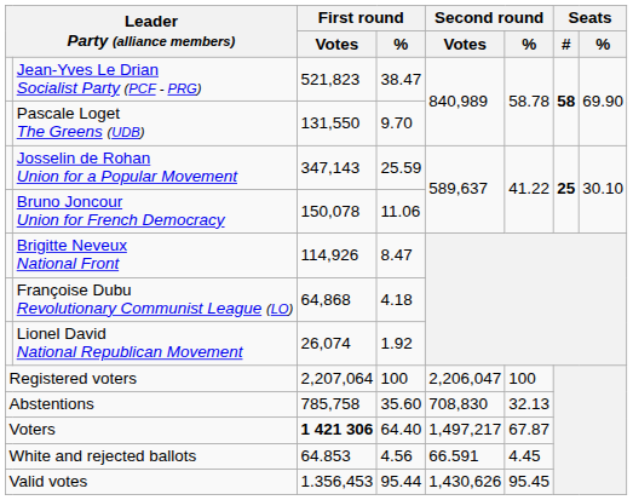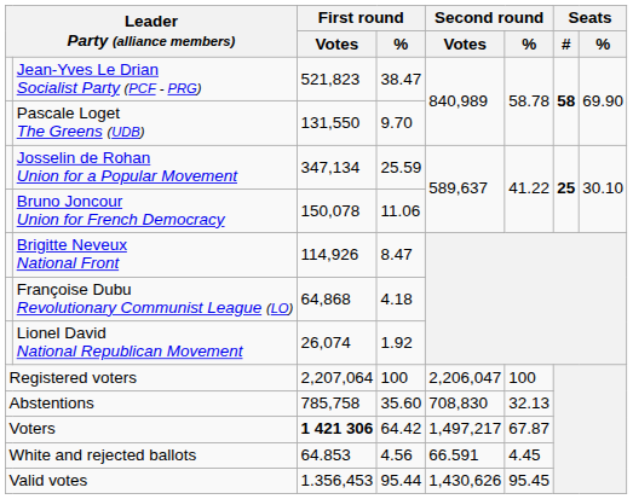Josselin de Rohan Union for a Popular Movement | First round / Votes: 347,143 -> 347,134
Voters | First round / %: 64.40 -> 64.42
